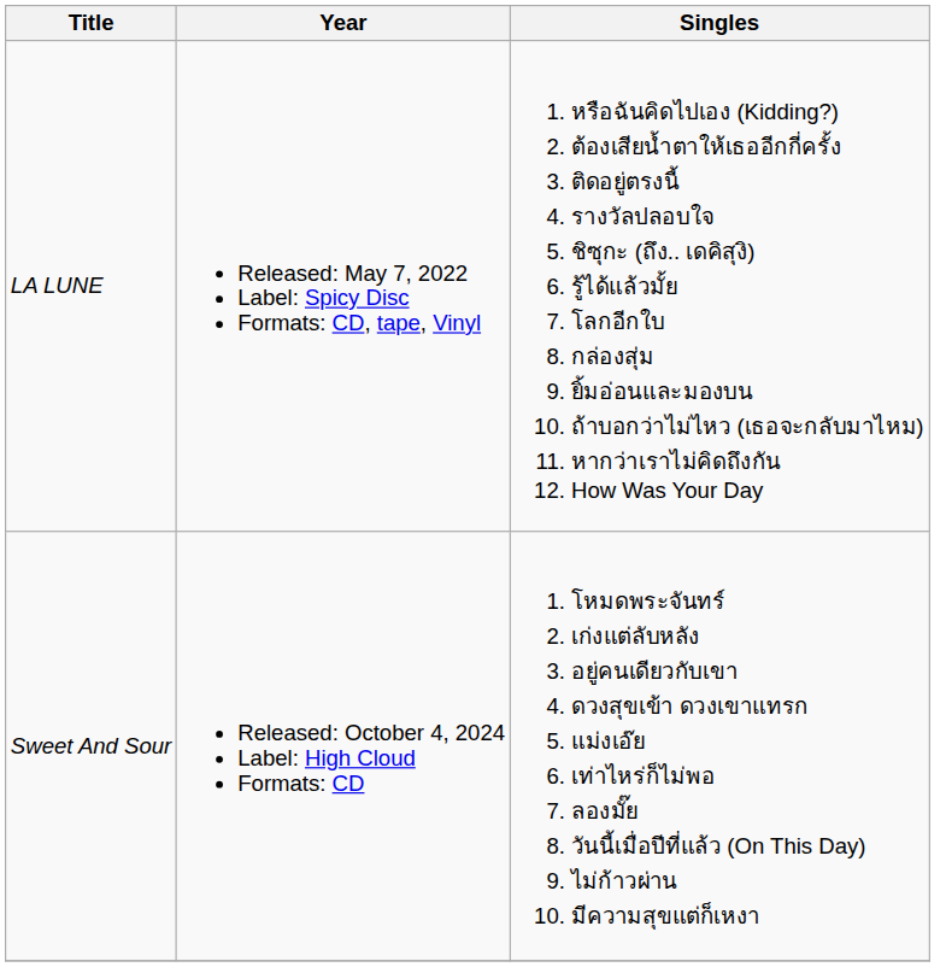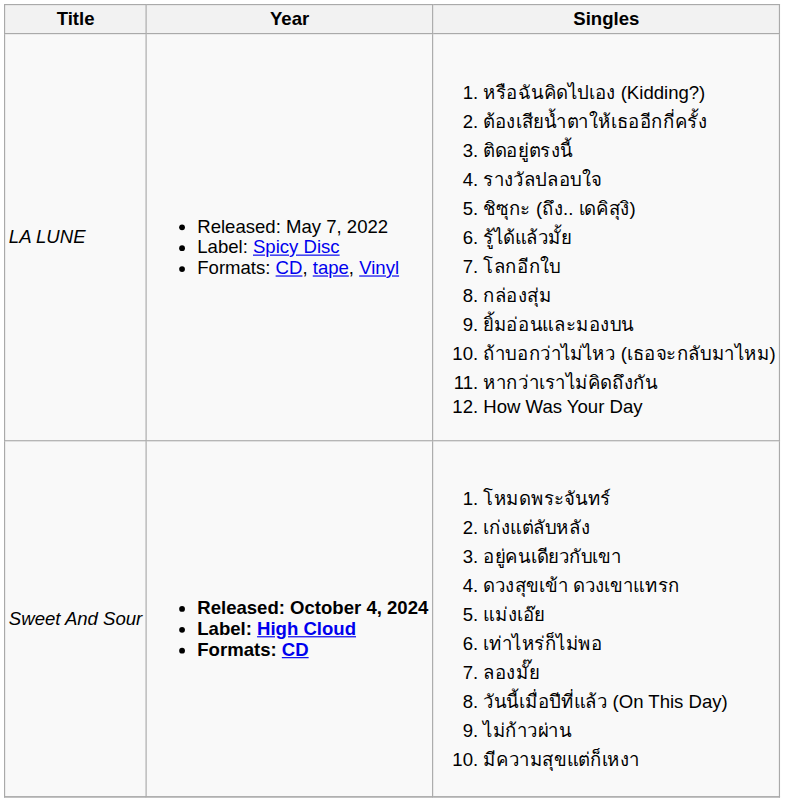Sweet And Sour | Year: normal -> bold
